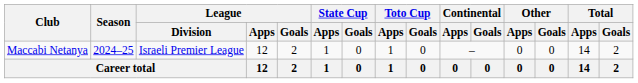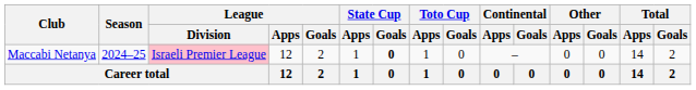Maccabi Netanya | League / Division: no background -> pink background
Maccabi Netanya | State Cup / Goals: normal -> bold
